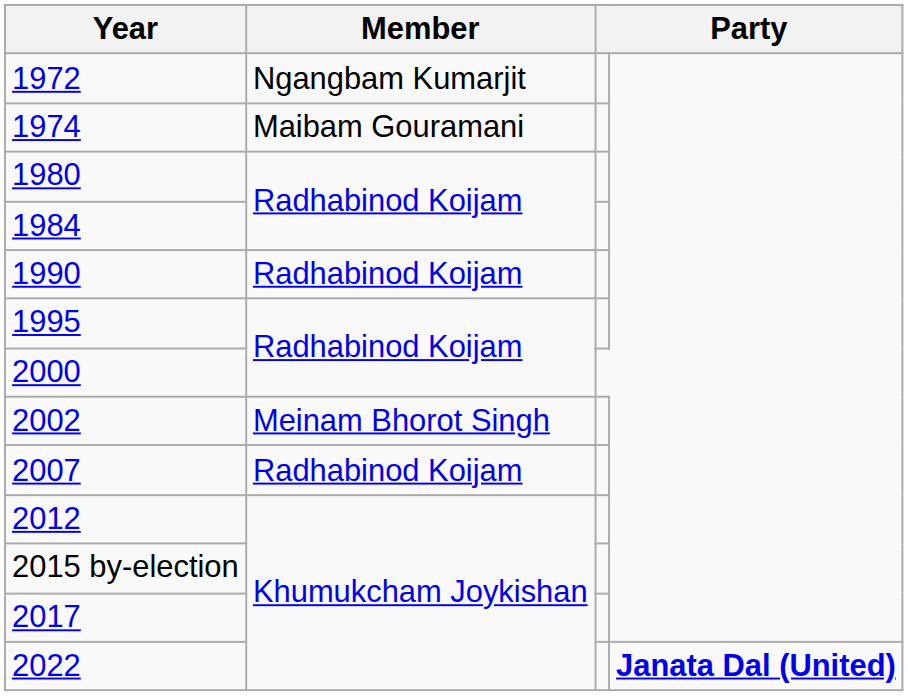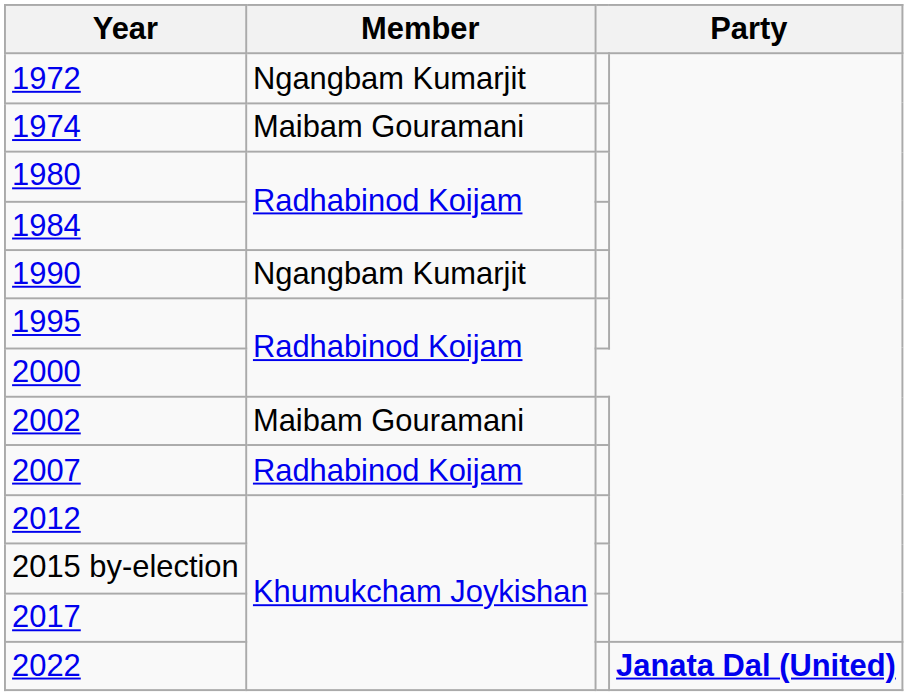1990 | Member: Radhabinod Koijam -> Ngangbam Kumarjit
2002 | Member: Meinam Bhorot Singh -> Maibam Gouramani
